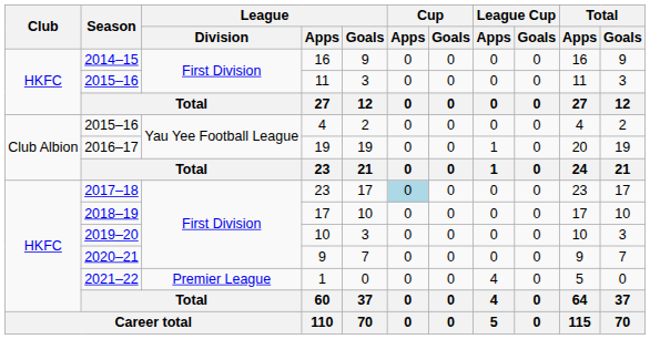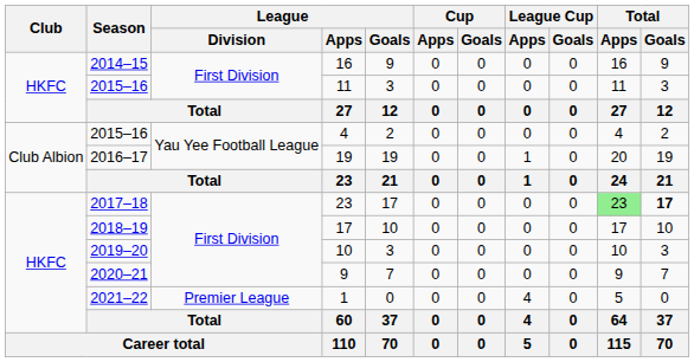2017–18 / 23 | Cup / Apps: lightblue background -> no background
2017–18 / 23 | Total / Apps: no background -> lightgreen background
2017–18 / 23 | Total / Goals: normal -> bold
